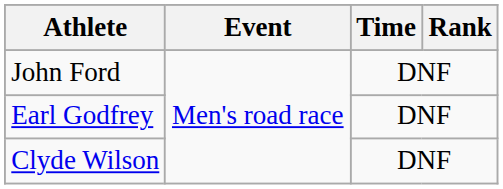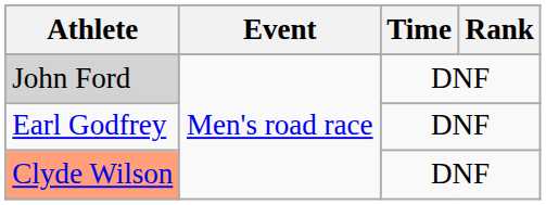John Ford | Athlete: no background -> lightgrey background
Clyde Wilson | Athlete: no background -> lightsalmon background
